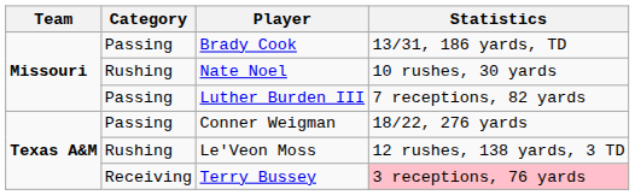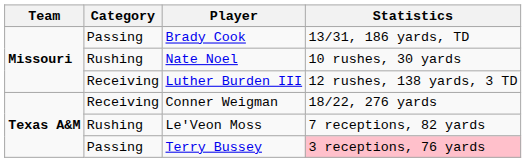Luther Burden III | Category: Passing -> Receiving
Luther Burden III | Statistics: 7 receptions, 82 yards -> 12 rushes, 138 yards, 3 TD
Conner Weigman | Category: Passing -> Receiving
Le'Veon Moss | Statistics: 12 rushes, 138 yards, 3 TD -> 7 receptions, 82 yards
Terry Bussey | Category: Receiving -> Passing
